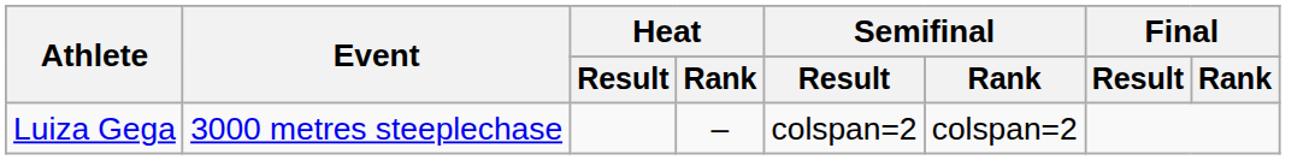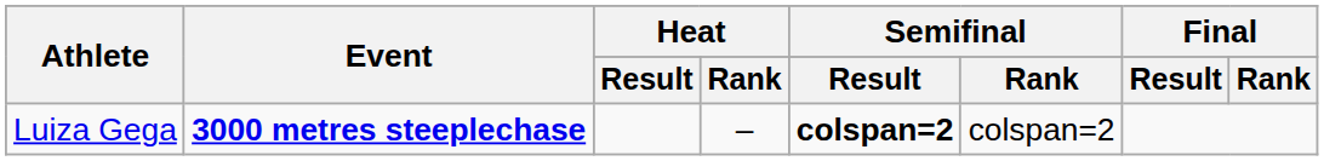Luiza Gega | Event: normal -> bold
Luiza Gega | Semifinal / Result: normal -> bold
